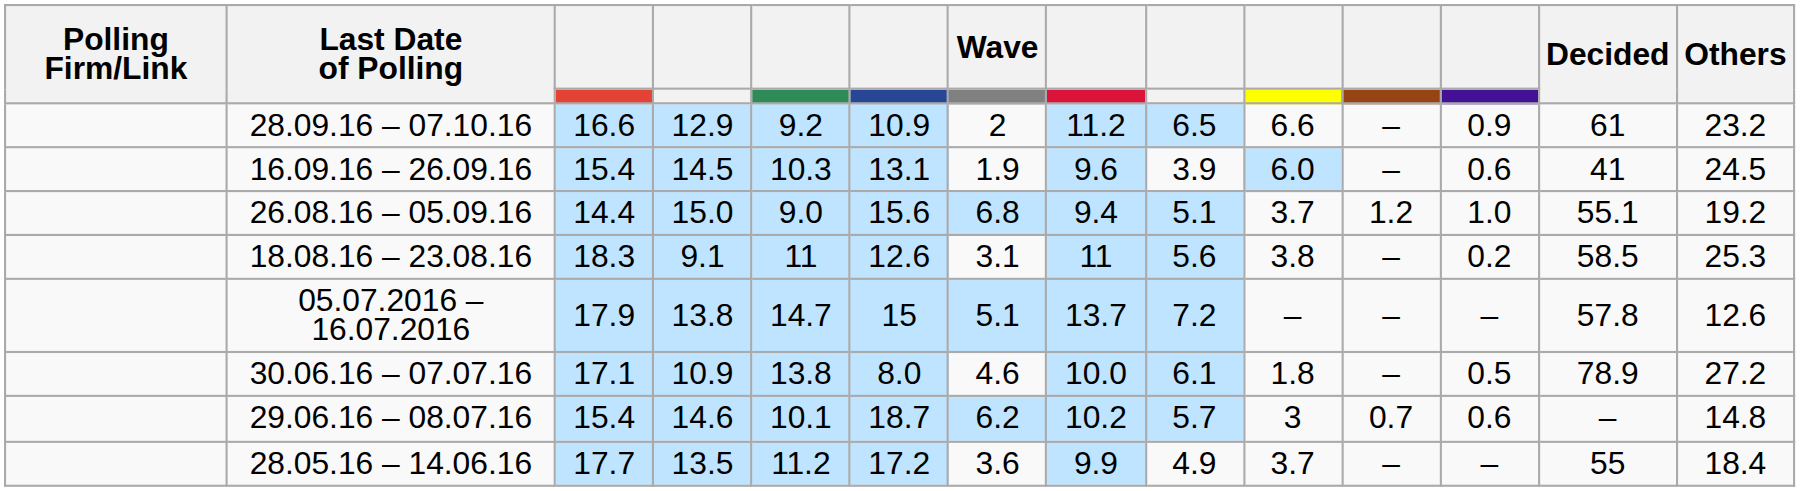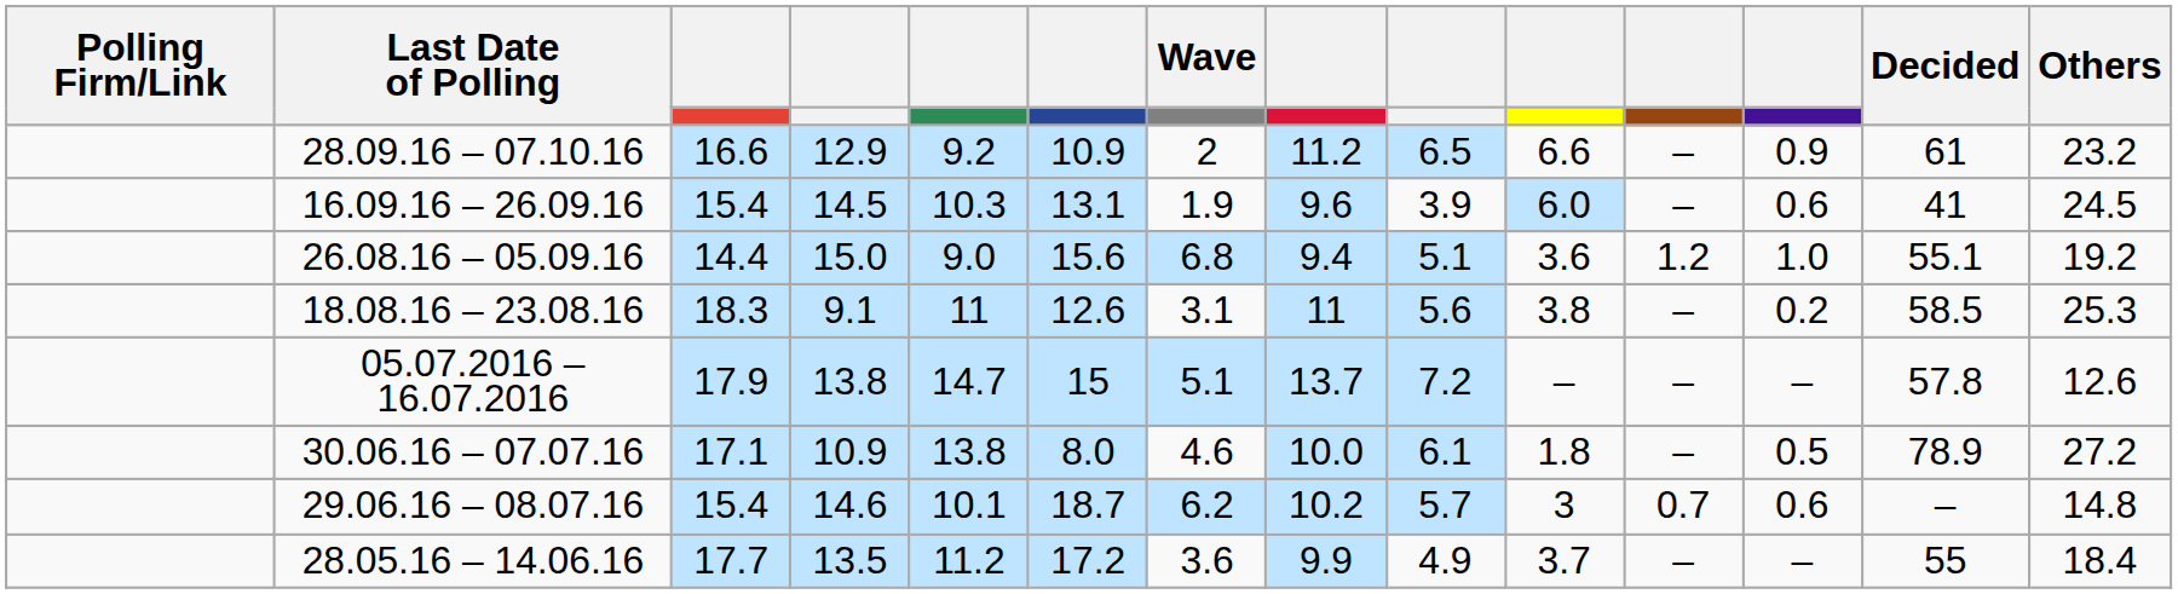26.08.16 – 05.09.16 | column 10: 3.7 -> 3.6
